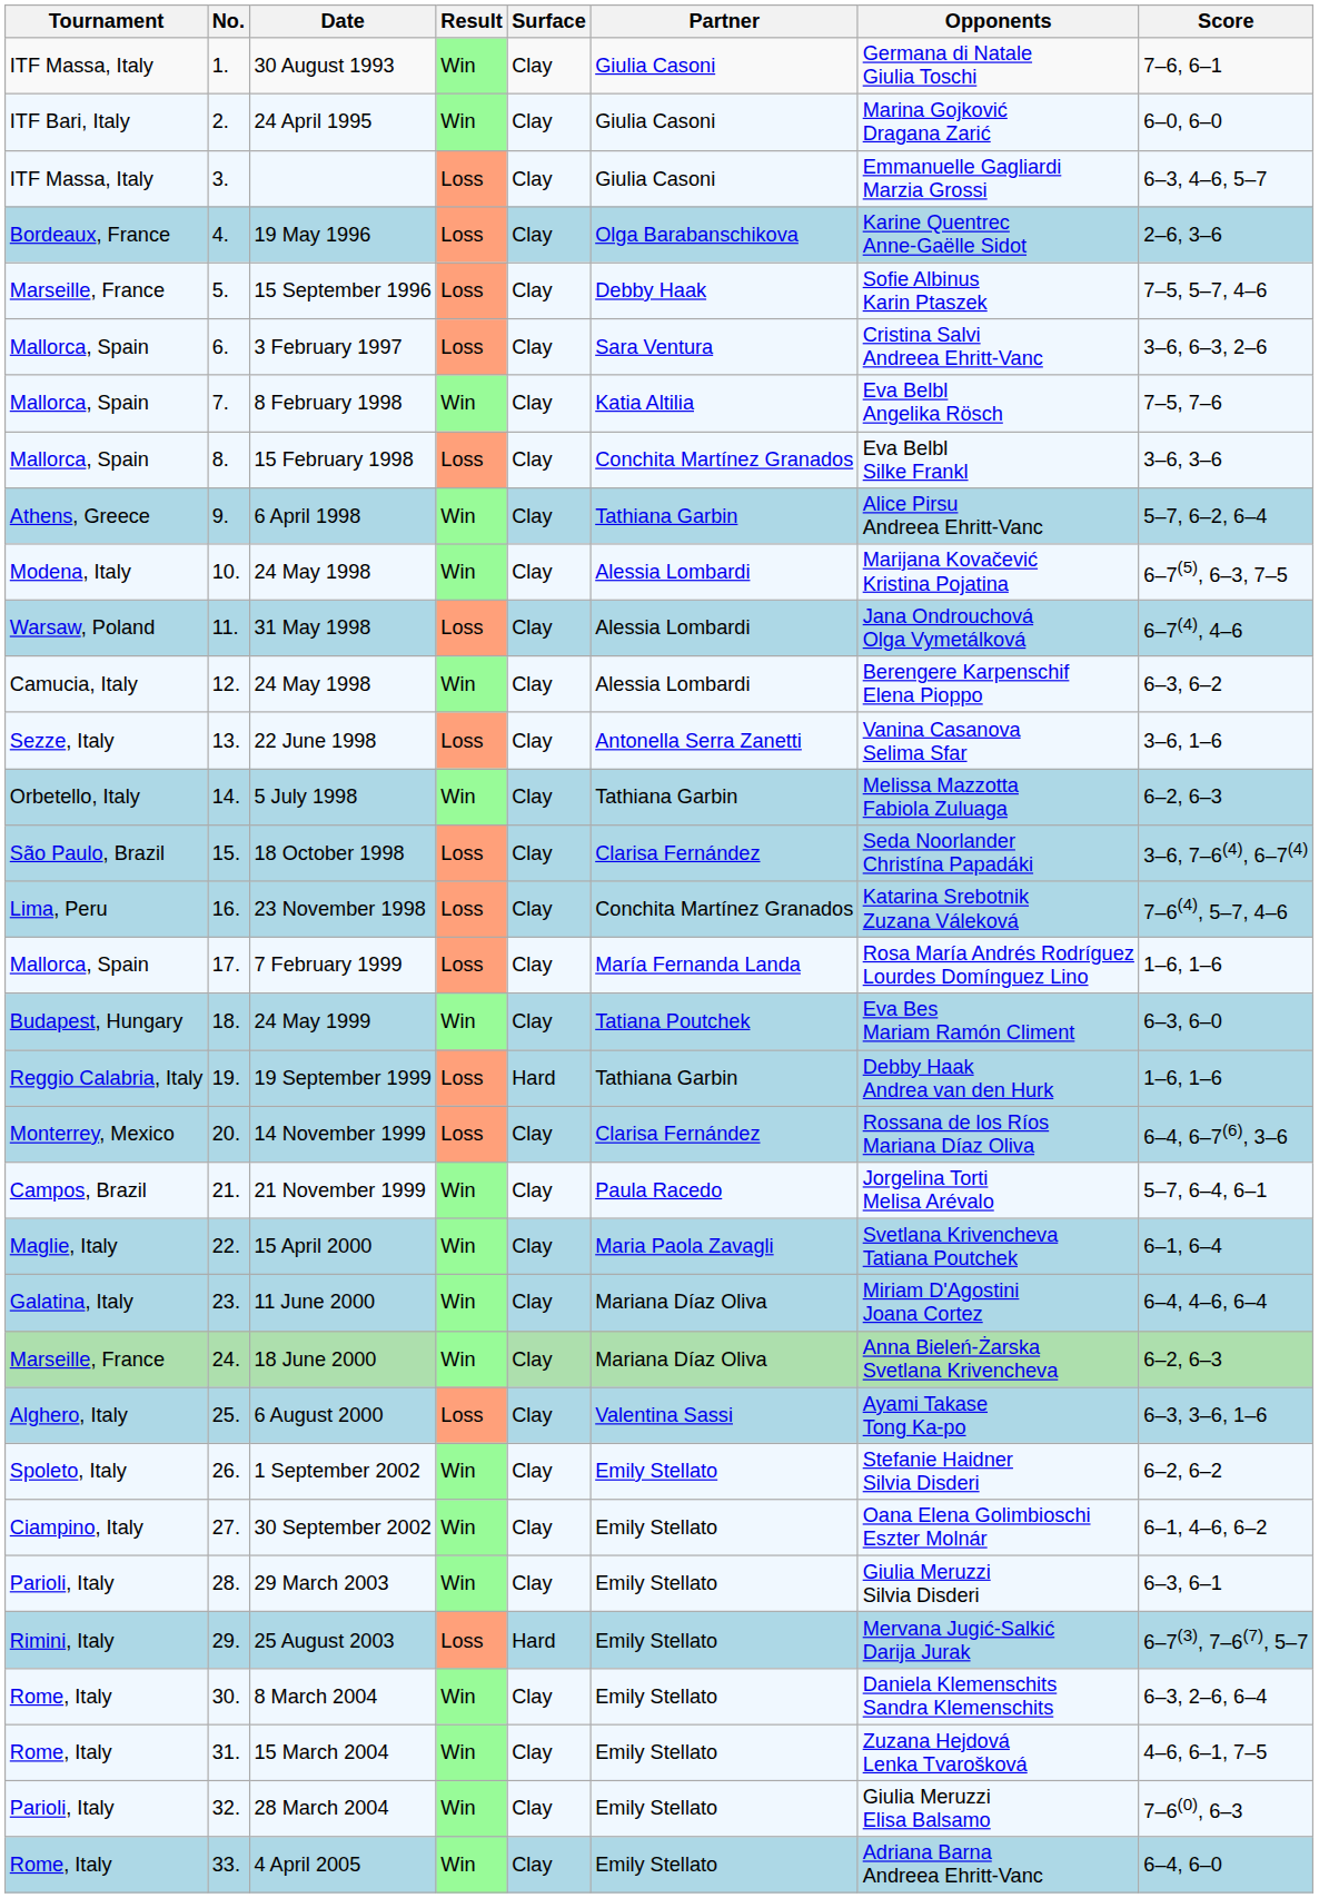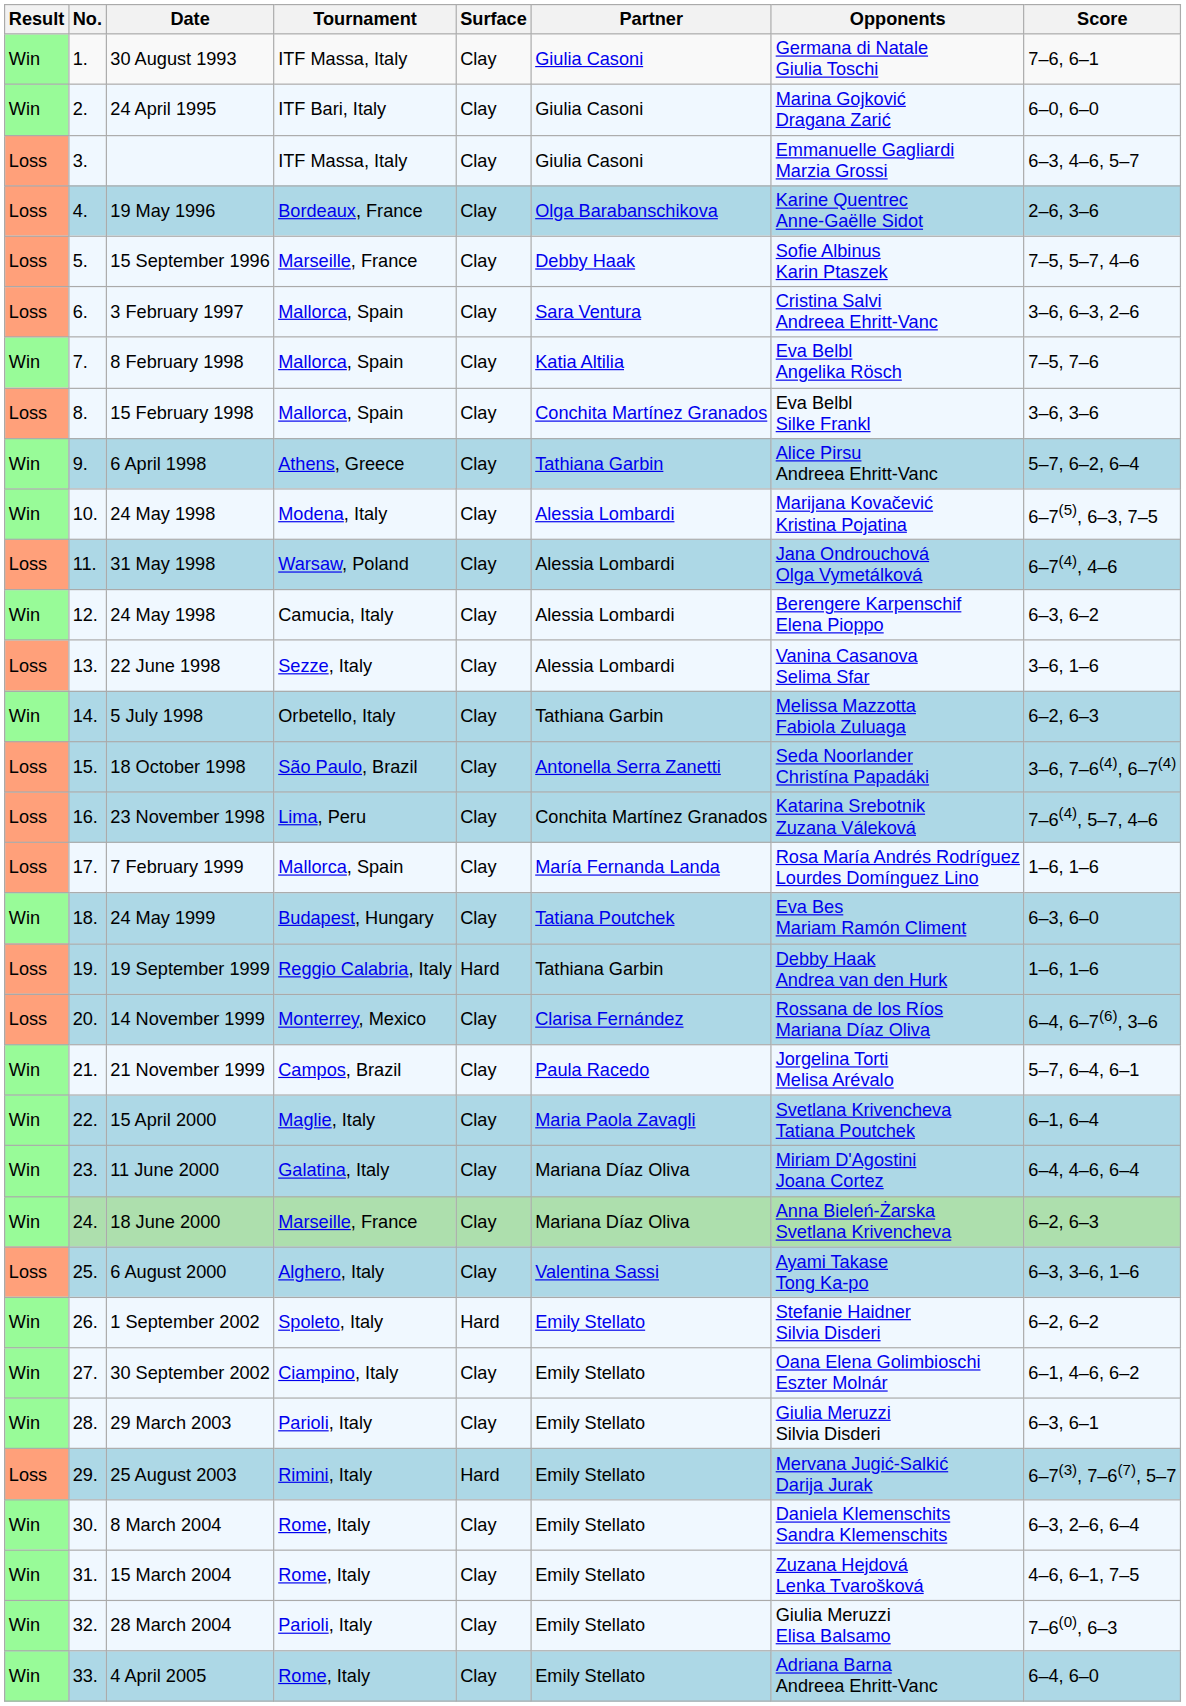columns swapped: Result <-> Tournament
22 June 1998 | Partner: Antonella Serra Zanetti -> Alessia Lombardi
18 October 1998 | Partner: Clarisa Fernández -> Antonella Serra Zanetti
1 September 2002 | Surface: Clay -> Hard
